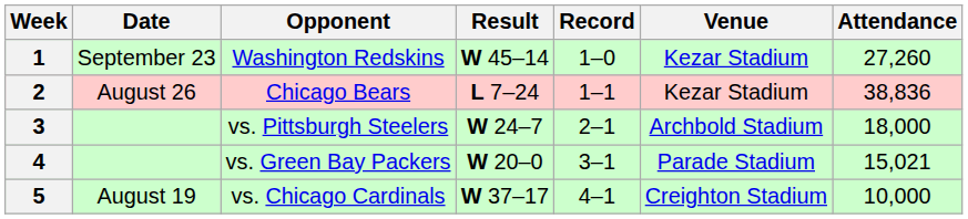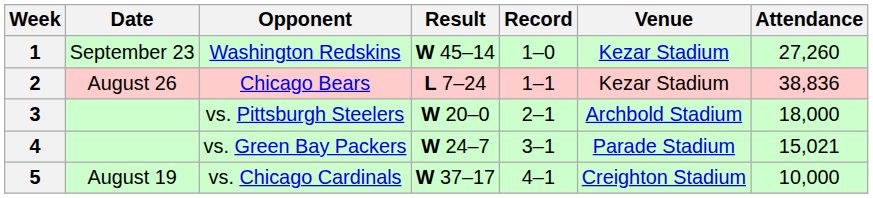3 | Result: W 24–7 -> W 20–0
4 | Result: W 20–0 -> W 24–7
